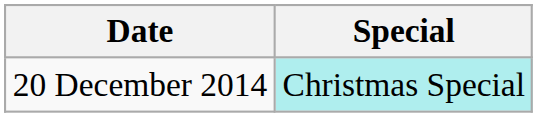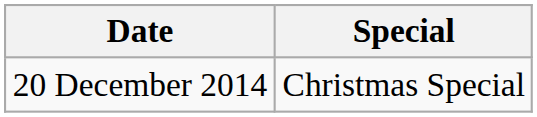20 December 2014 | Special: paleturquoise background -> no background
